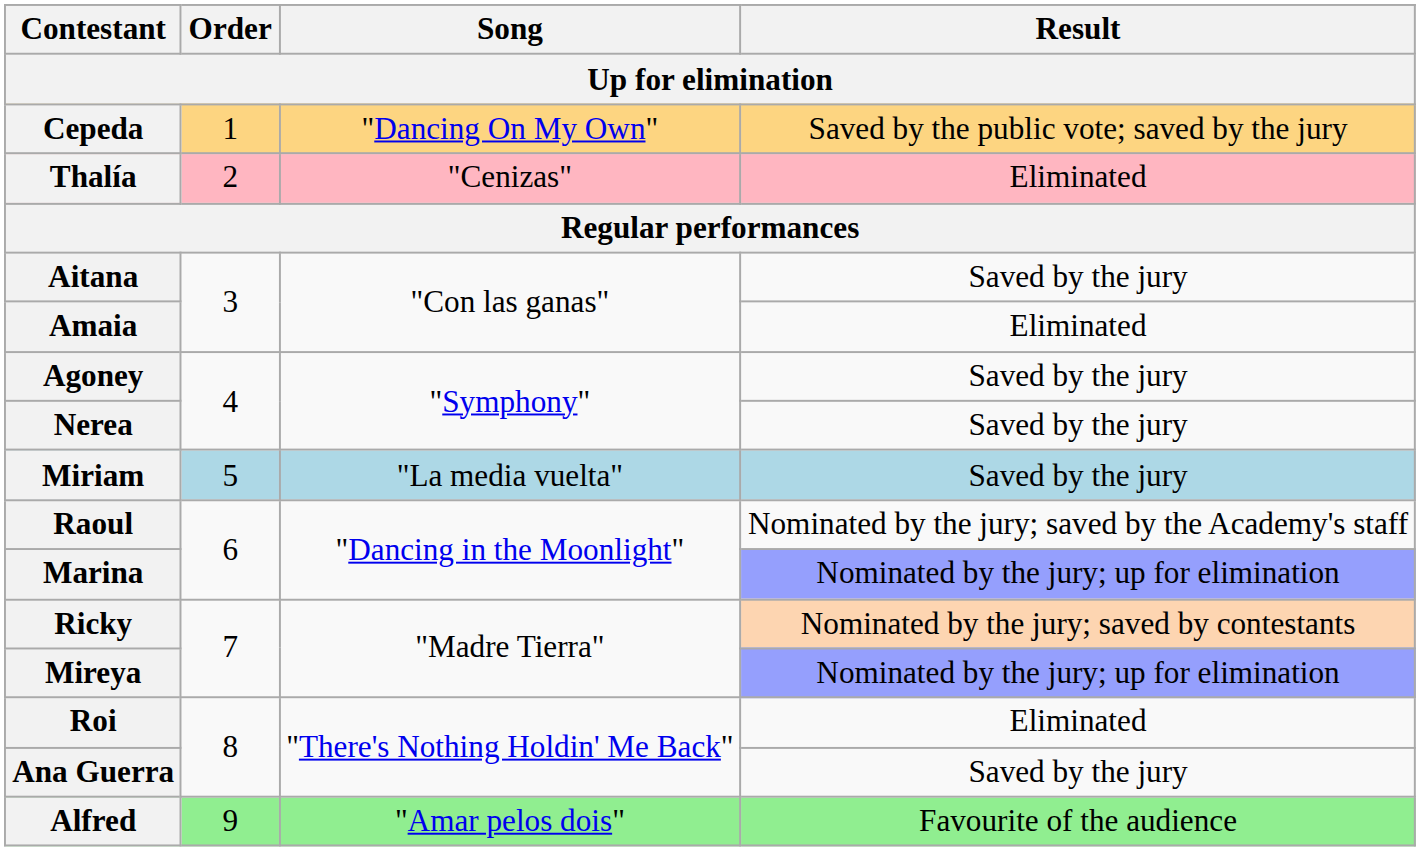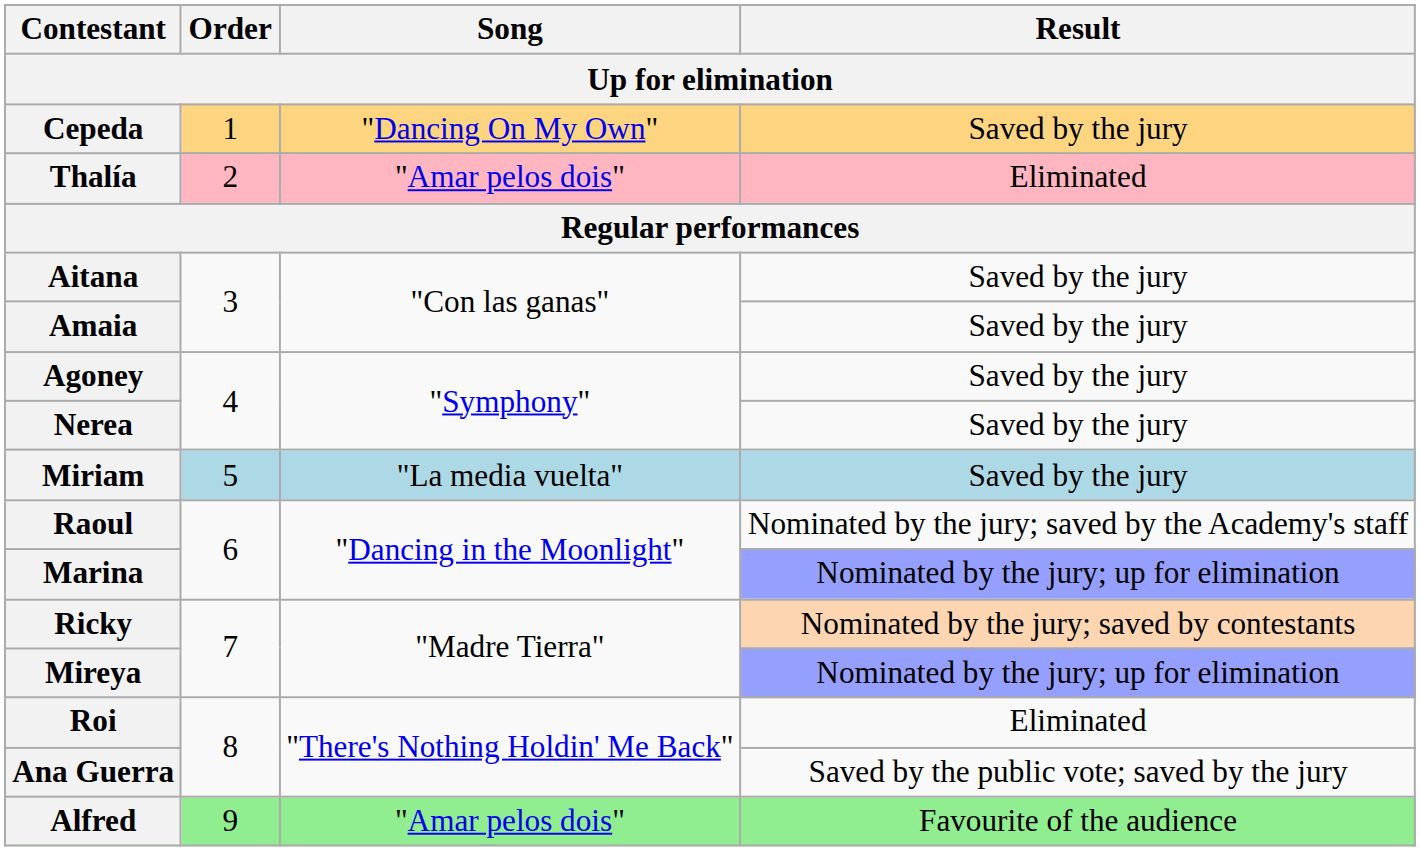Cepeda | Result: Saved by the public vote; saved by the jury -> Saved by the jury
Thalía | Song: "Cenizas" -> "Amar pelos dois"
Amaia | Result: Eliminated -> Saved by the jury
Ana Guerra | Result: Saved by the jury -> Saved by the public vote; saved by the jury
